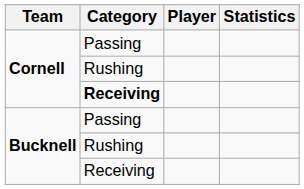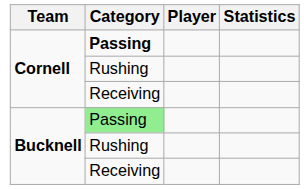Cornell / Passing | Category: normal -> bold
Cornell / Receiving | Category: bold -> normal
Bucknell / Passing | Category: no background -> lightgreen background
